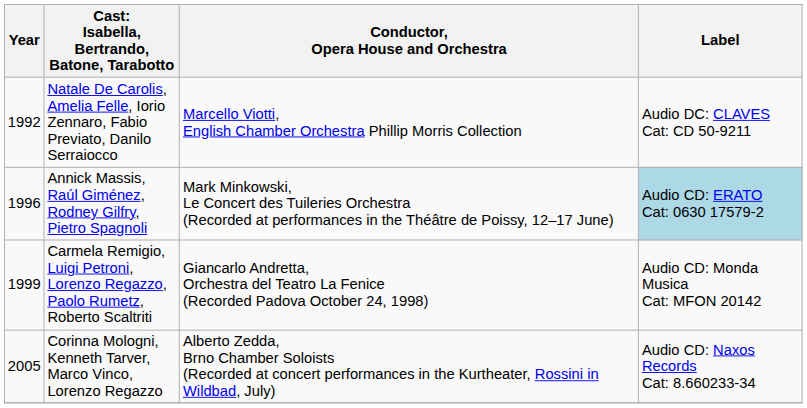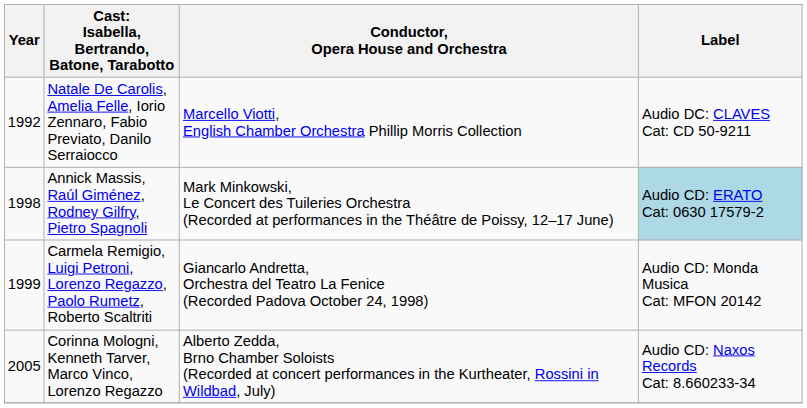Annick Massis, Raúl Giménez, Rodney Gilfry, Pietro Spagnoli | Year: 1996 -> 1998
